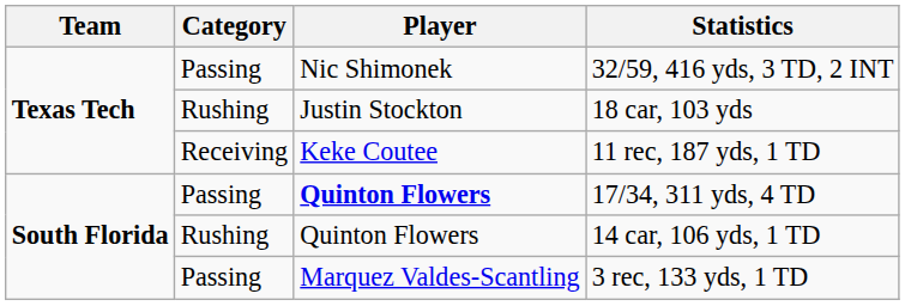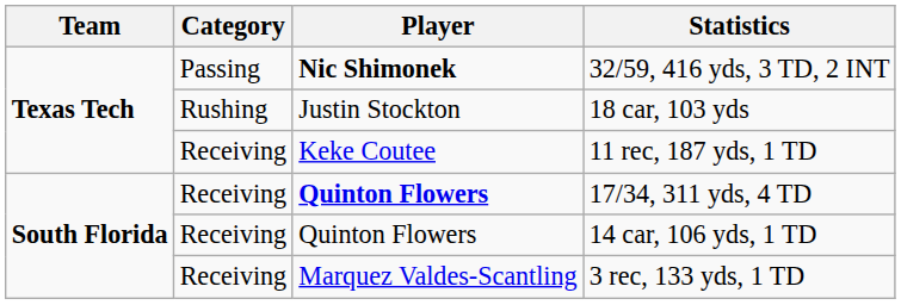32/59, 416 yds, 3 TD, 2 INT | Player: normal -> bold
17/34, 311 yds, 4 TD | Category: Passing -> Receiving
14 car, 106 yds, 1 TD | Category: Rushing -> Receiving
3 rec, 133 yds, 1 TD | Category: Passing -> Receiving
